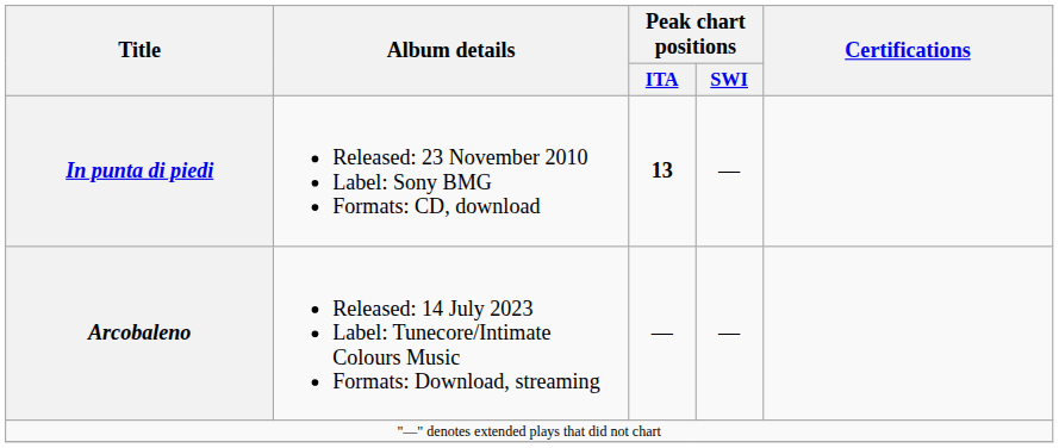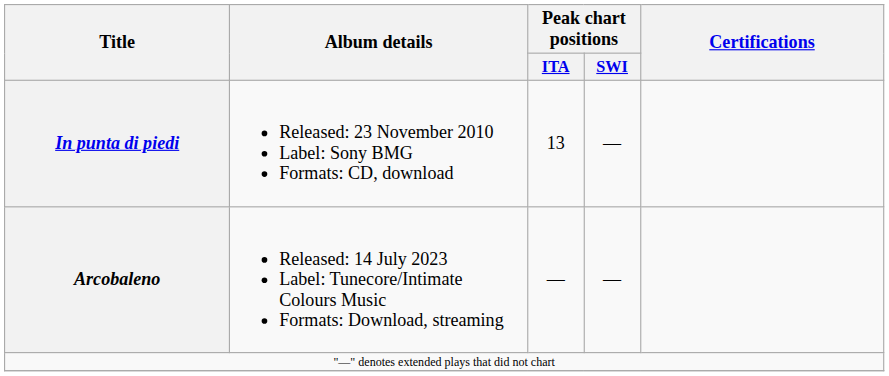In punta di piedi | Peak chart positions / ITA: bold -> normal
